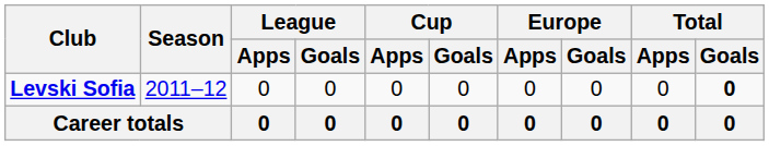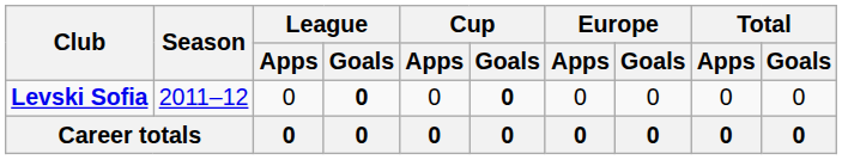Levski Sofia | League / Goals: normal -> bold
Levski Sofia | Cup / Goals: normal -> bold
Levski Sofia | Total / Goals: bold -> normal
